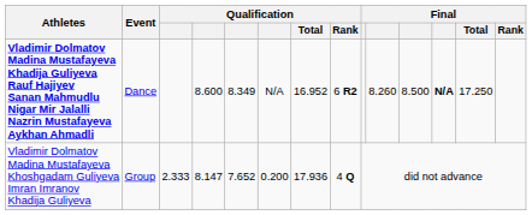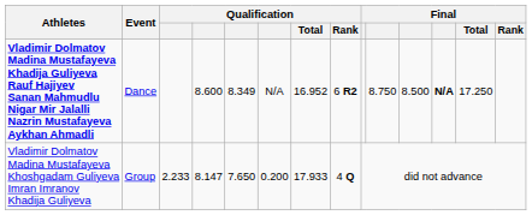row 3 | column 10: 8.260 -> 8.750
row 4 | column 3: 2.333 -> 2.233
row 4 | column 5: 7.652 -> 7.650
row 4 | Qualification / Total: 17.936 -> 17.933
